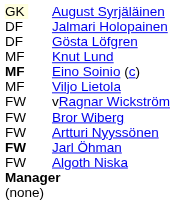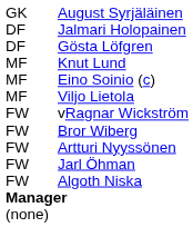August Syrjäläinen | column 1: lightyellow background -> no background
Eino Soinio (c) | column 1: bold -> normal
Jarl Öhman | column 1: bold -> normal
